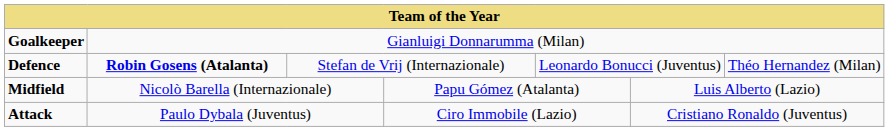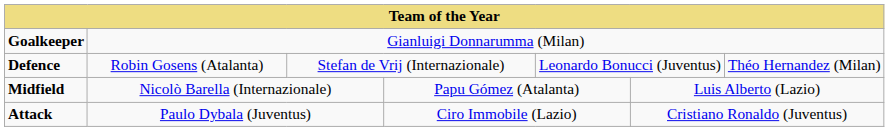Defence | column 2: bold -> normal
